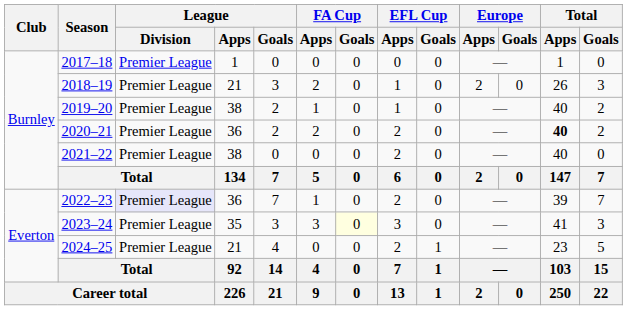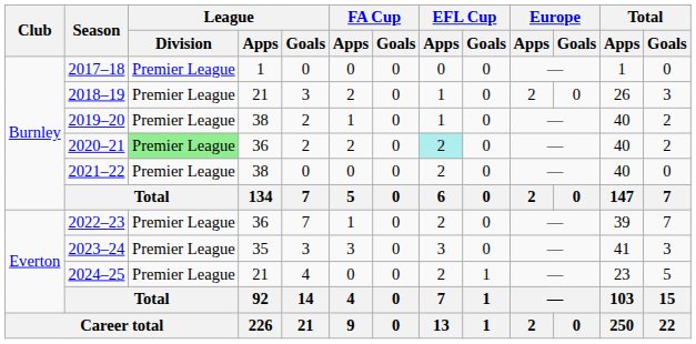2020–21 | League / Division: no background -> lightgreen background
2020–21 | EFL Cup / Apps: no background -> paleturquoise background
2020–21 | Total / Apps: bold -> normal
2022–23 | League / Division: lavender background -> no background
2023–24 | FA Cup / Goals: lightyellow background -> no background
